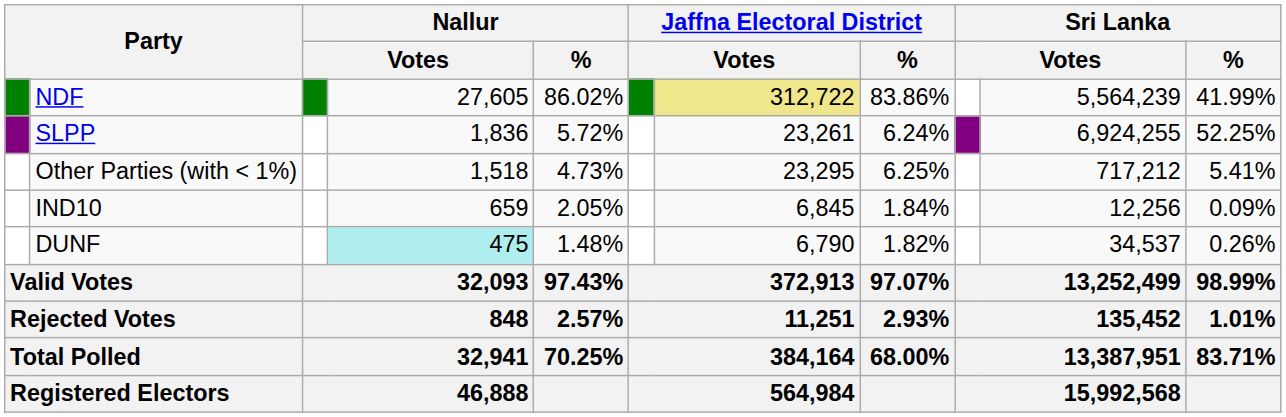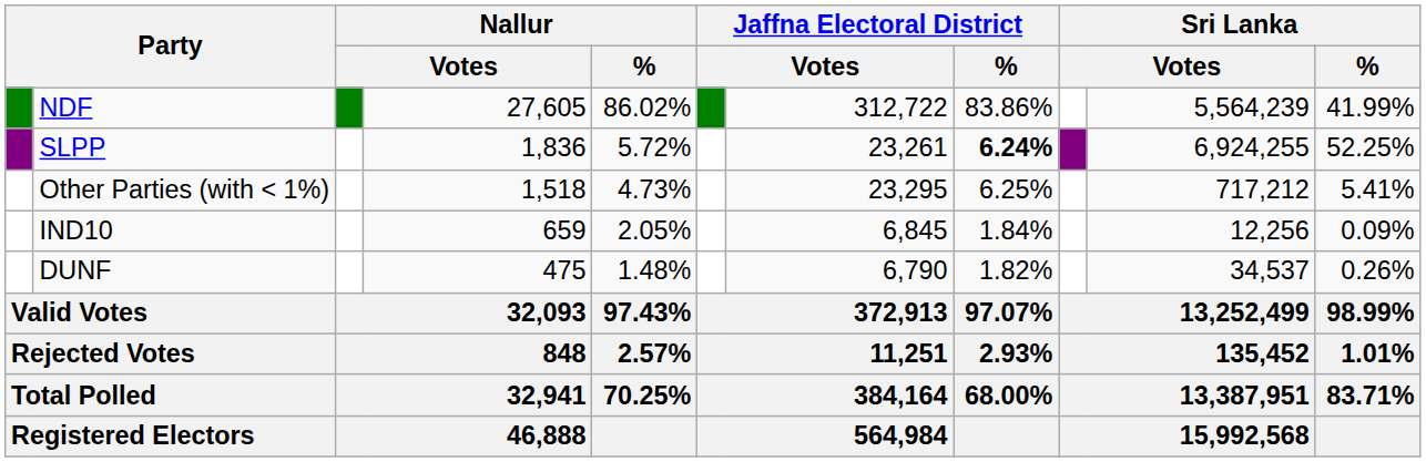NDF | column 7: khaki background -> no background
SLPP | Jaffna Electoral District / %: normal -> bold
DUNF | column 4: paleturquoise background -> no background
